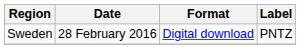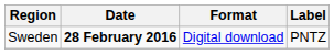Sweden | Date: normal -> bold
